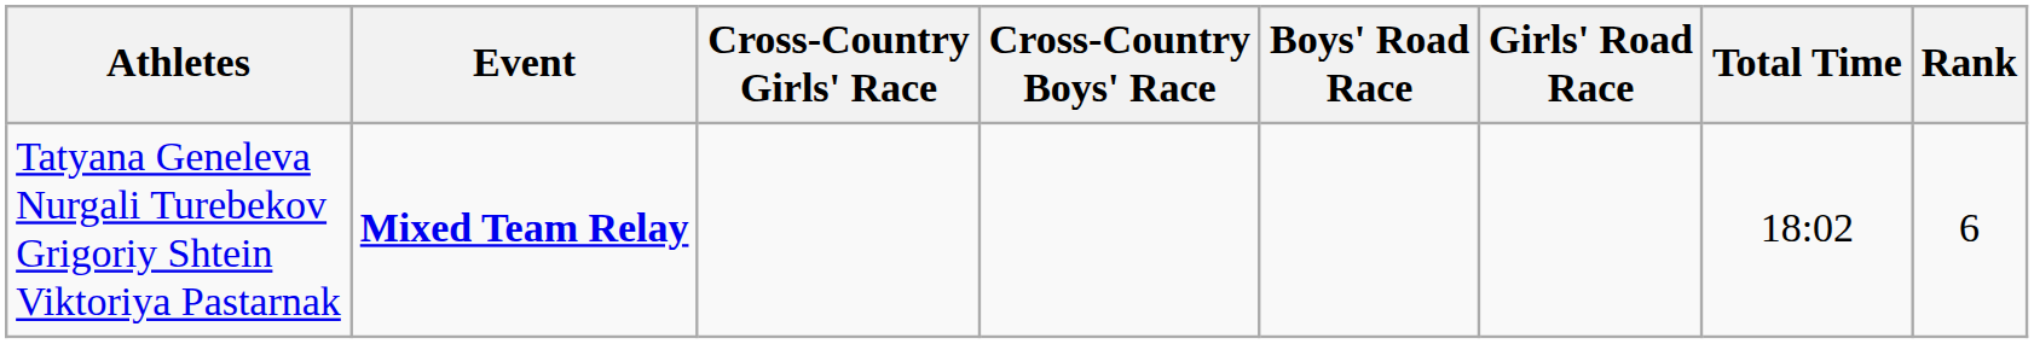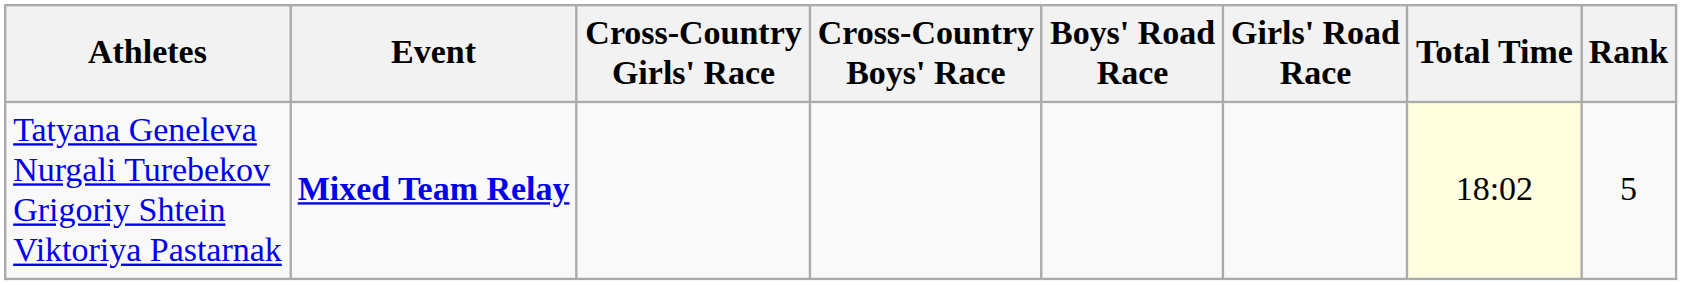row 2 | Total Time: no background -> lightyellow background
row 2 | Rank: 6 -> 5
